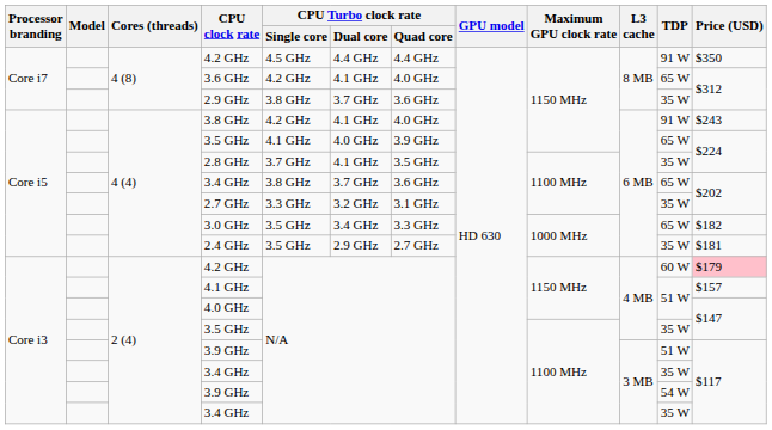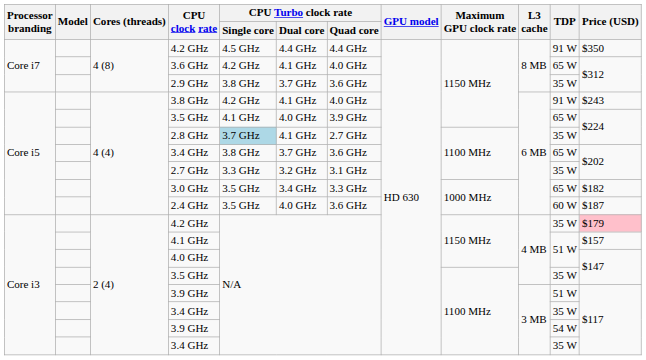2.8 GHz | CPU Turbo clock rate / Single core: no background -> lightblue background
2.8 GHz | CPU Turbo clock rate / Quad core: 3.5 GHz -> 2.7 GHz
2.4 GHz | CPU Turbo clock rate / Dual core: 2.9 GHz -> 4.0 GHz
2.4 GHz | CPU Turbo clock rate / Quad core: 2.7 GHz -> 3.6 GHz
2.4 GHz | TDP: 35 W -> 60 W
2.4 GHz | Price (USD): $181 -> $187
Core i3 / 4.2 GHz | TDP: 60 W -> 35 W
